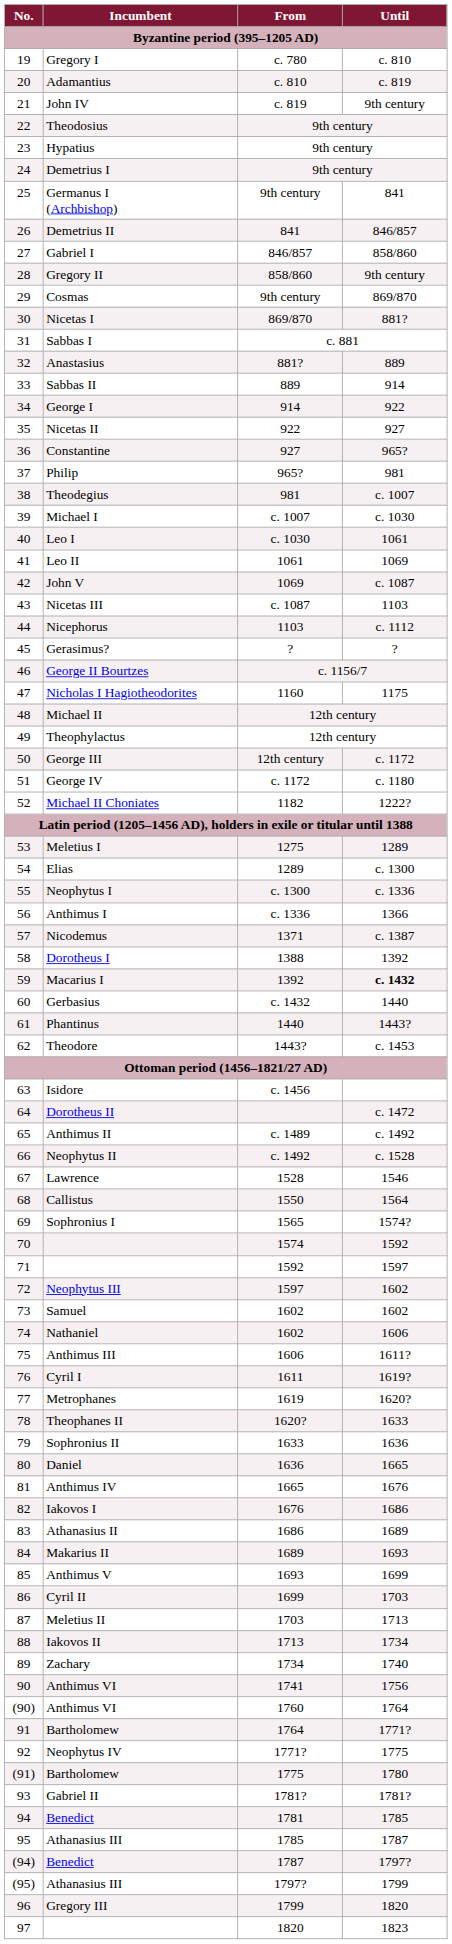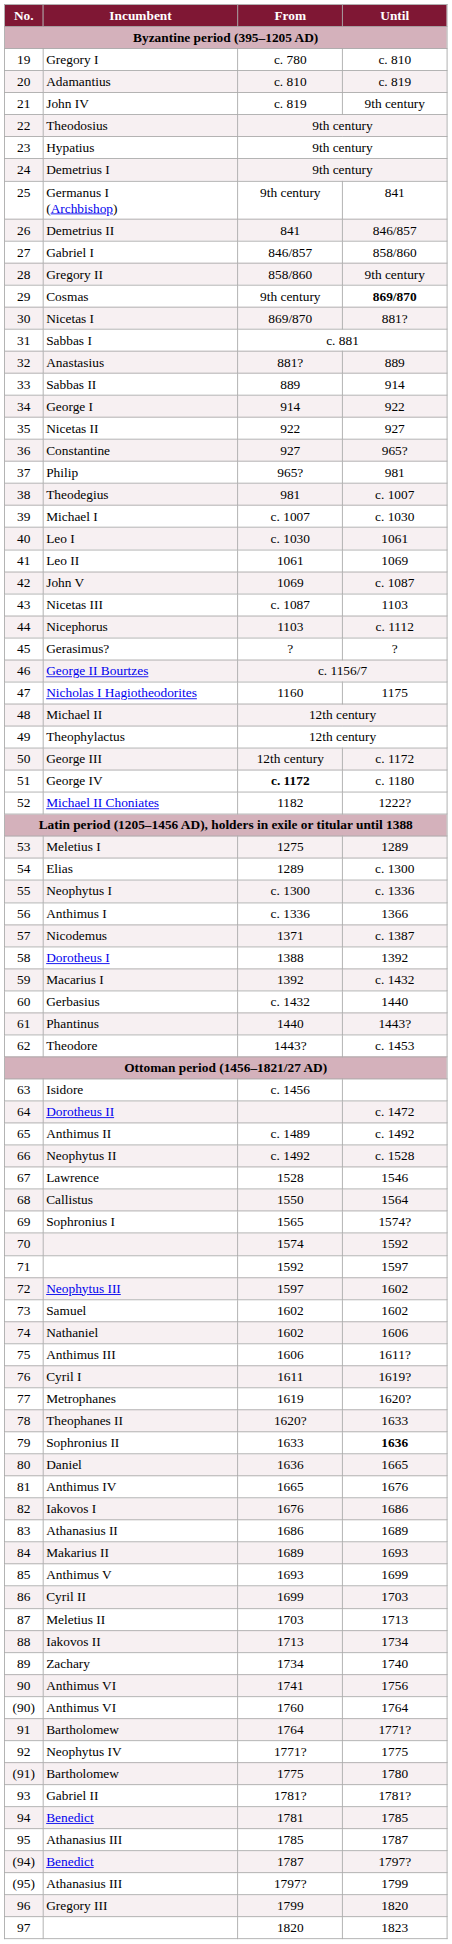Cosmas | Until: normal -> bold
George IV | From: normal -> bold
Macarius I | Until: bold -> normal
Sophronius II | Until: normal -> bold
